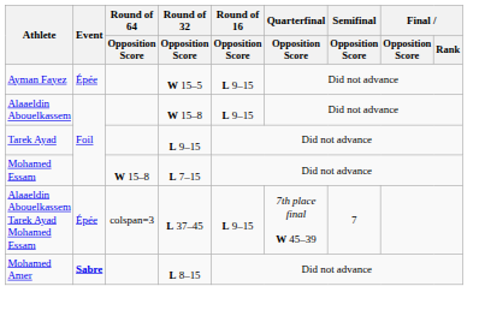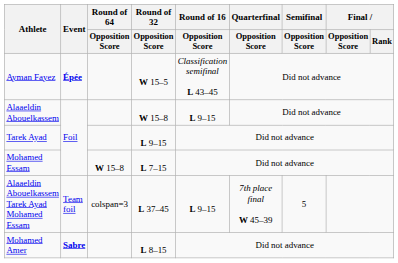Ayman Fayez | Event: normal -> bold
Ayman Fayez | Round of 16 / Opposition Score: L 9–15 -> Classification semifinal L 43–45
Alaaeldin Abouelkassem Tarek Ayad Mohamed Essam | Event: Épée -> Team foil
Alaaeldin Abouelkassem Tarek Ayad Mohamed Essam | Semifinal / Opposition Score: 7 -> 5
